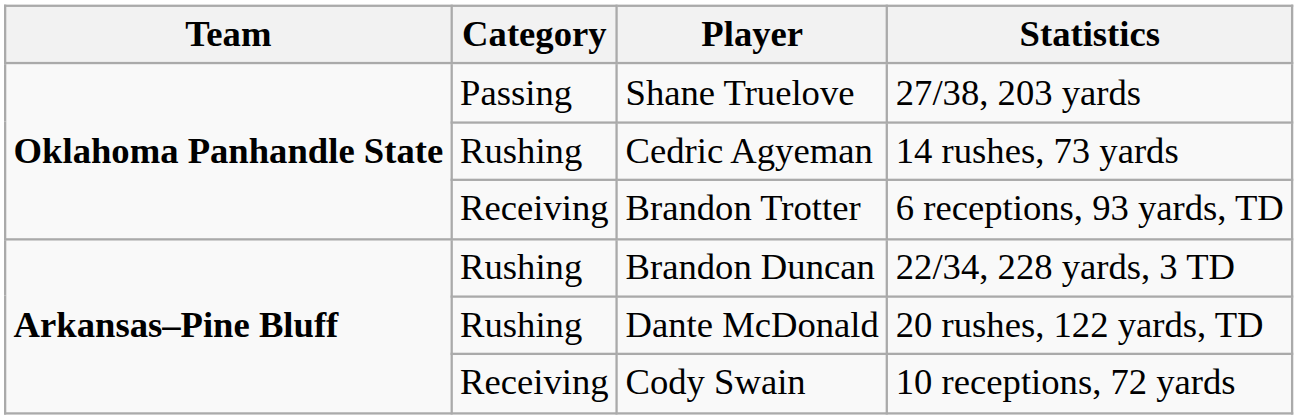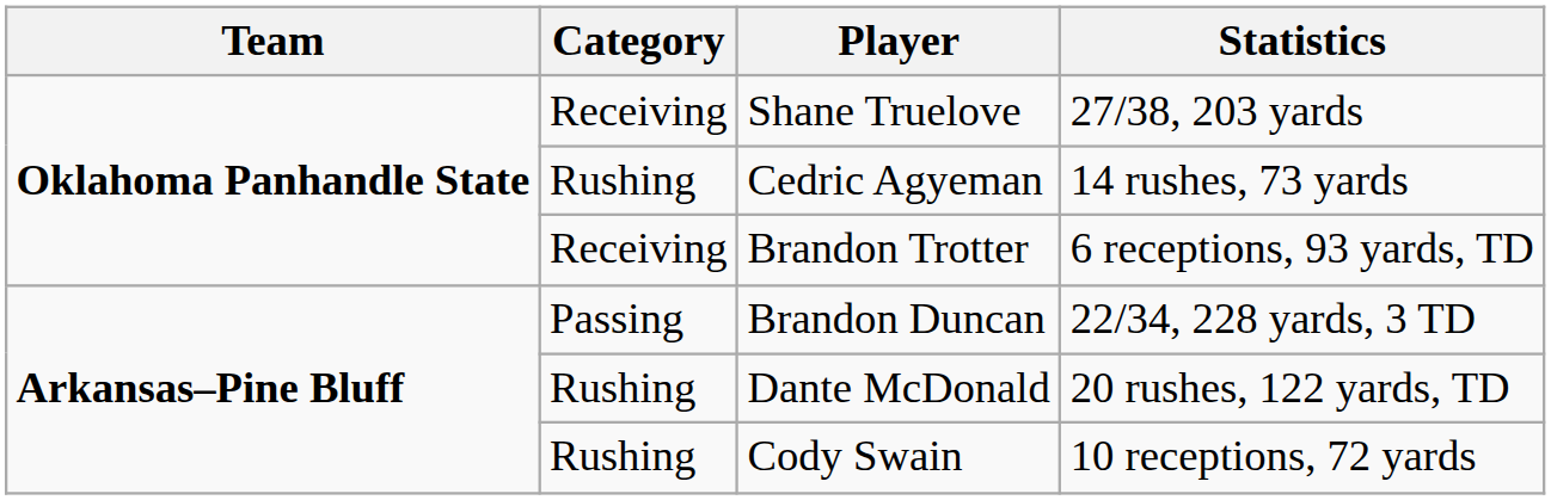Shane Truelove | Category: Passing -> Receiving
Brandon Duncan | Category: Rushing -> Passing
Cody Swain | Category: Receiving -> Rushing
